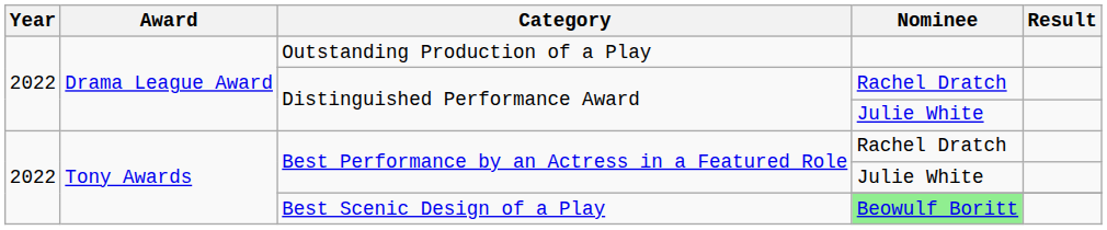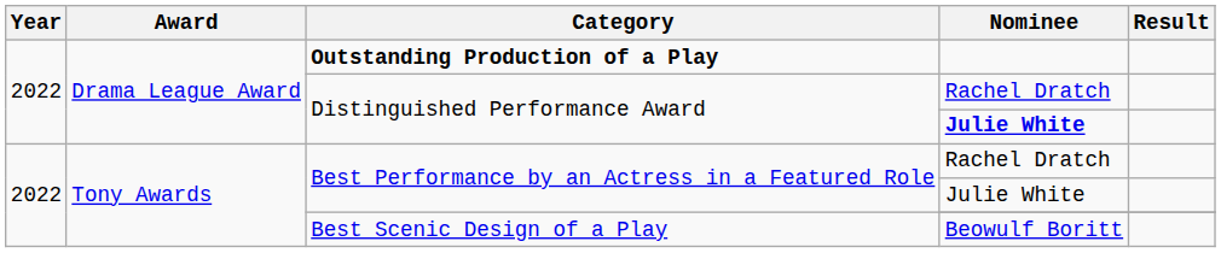Outstanding Production of a Play | Category: normal -> bold
Distinguished Performance Award / Julie White | Nominee: normal -> bold
Best Scenic Design of a Play / Beowulf Boritt | Nominee: lightgreen background -> no background
